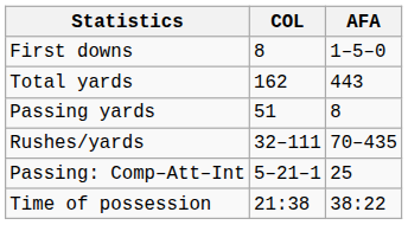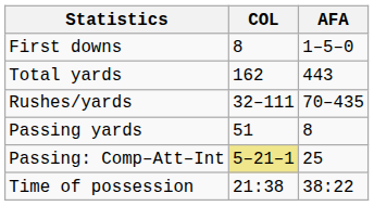rows swapped: Rushes/yards <-> Passing yards
Passing: Comp–Att–Int | COL: no background -> khaki background
